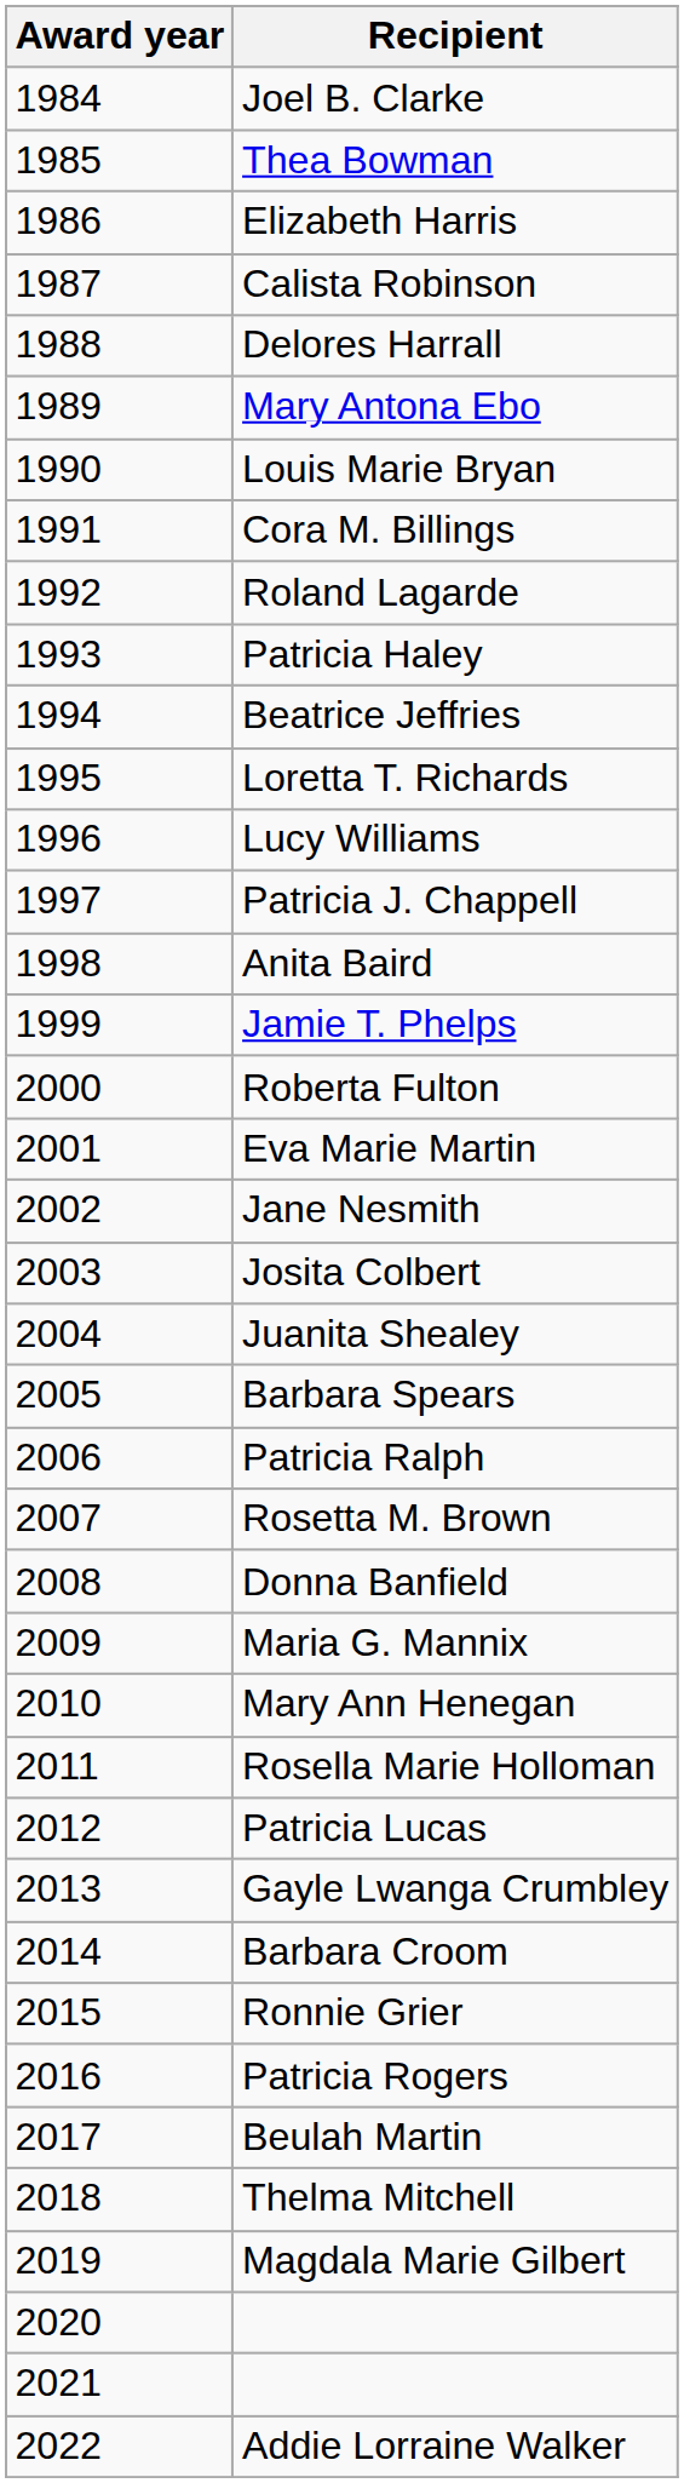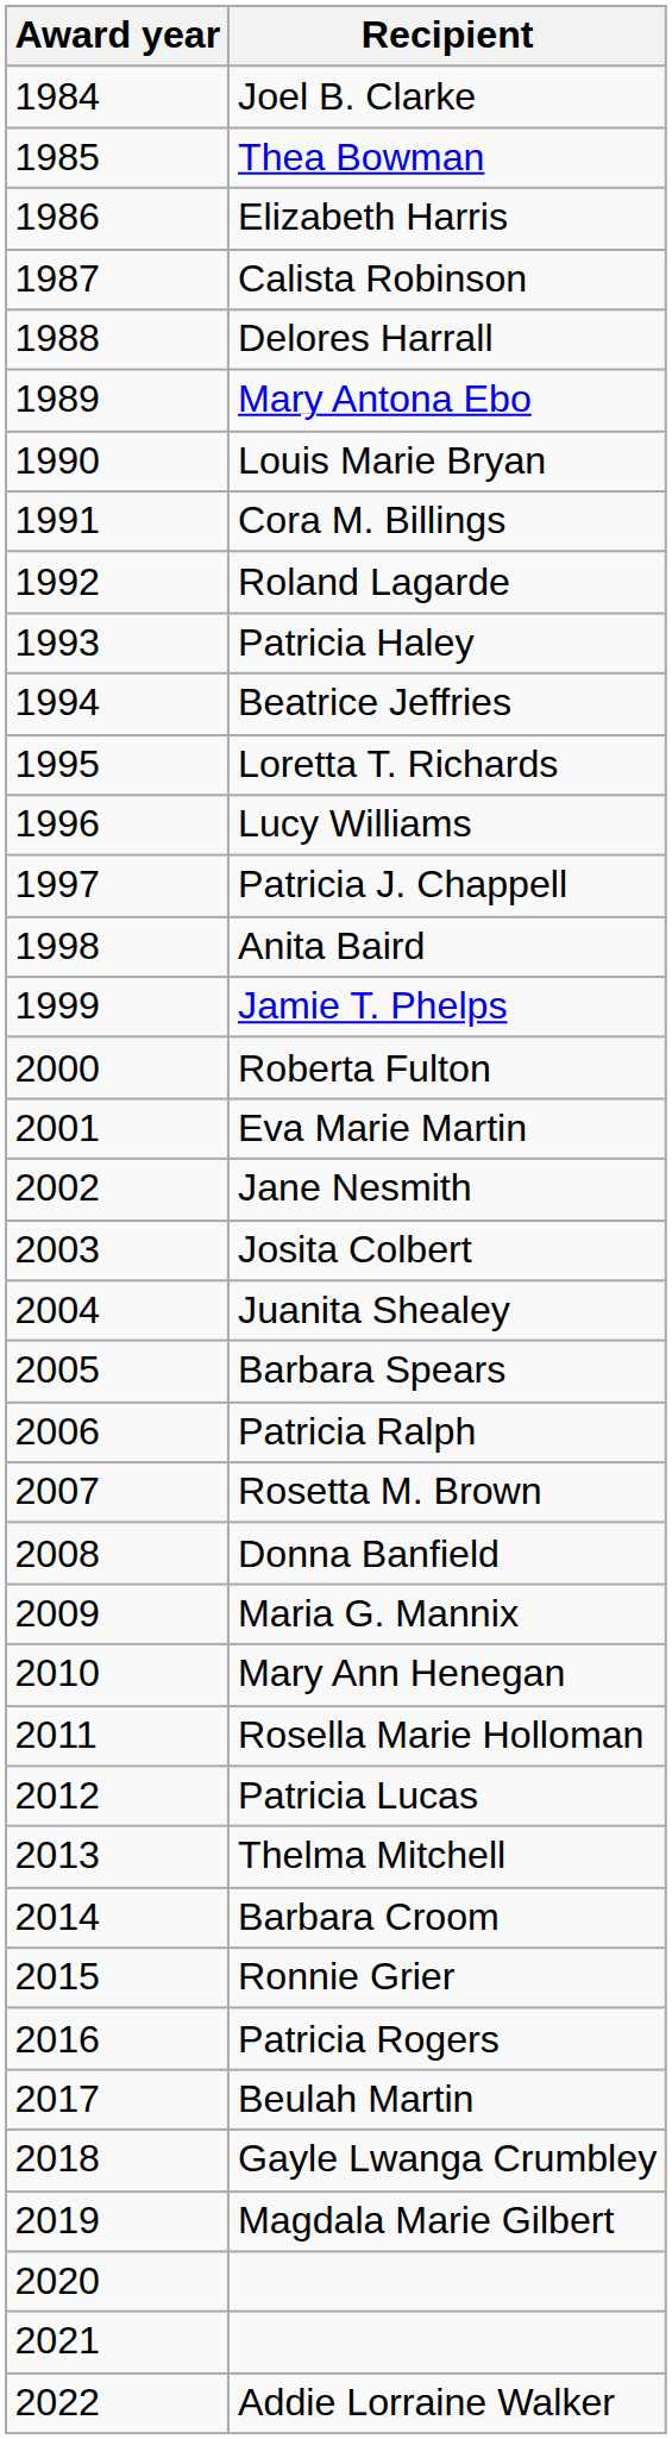row 31 | Recipient: Gayle Lwanga Crumbley -> Thelma Mitchell
row 36 | Recipient: Thelma Mitchell -> Gayle Lwanga Crumbley
